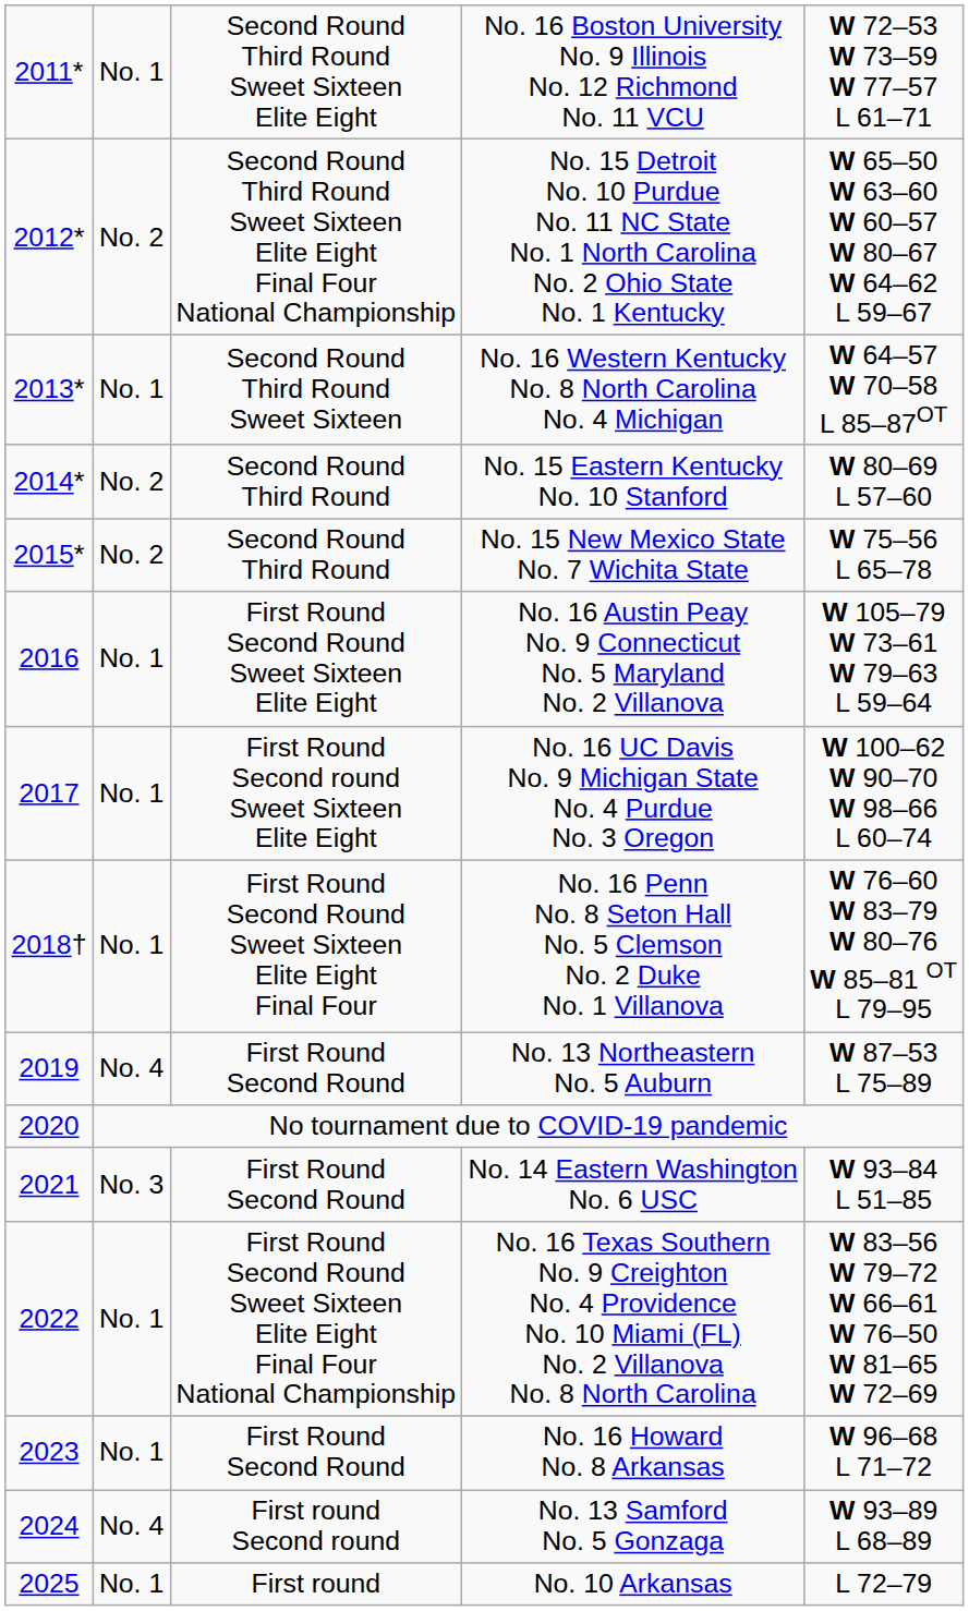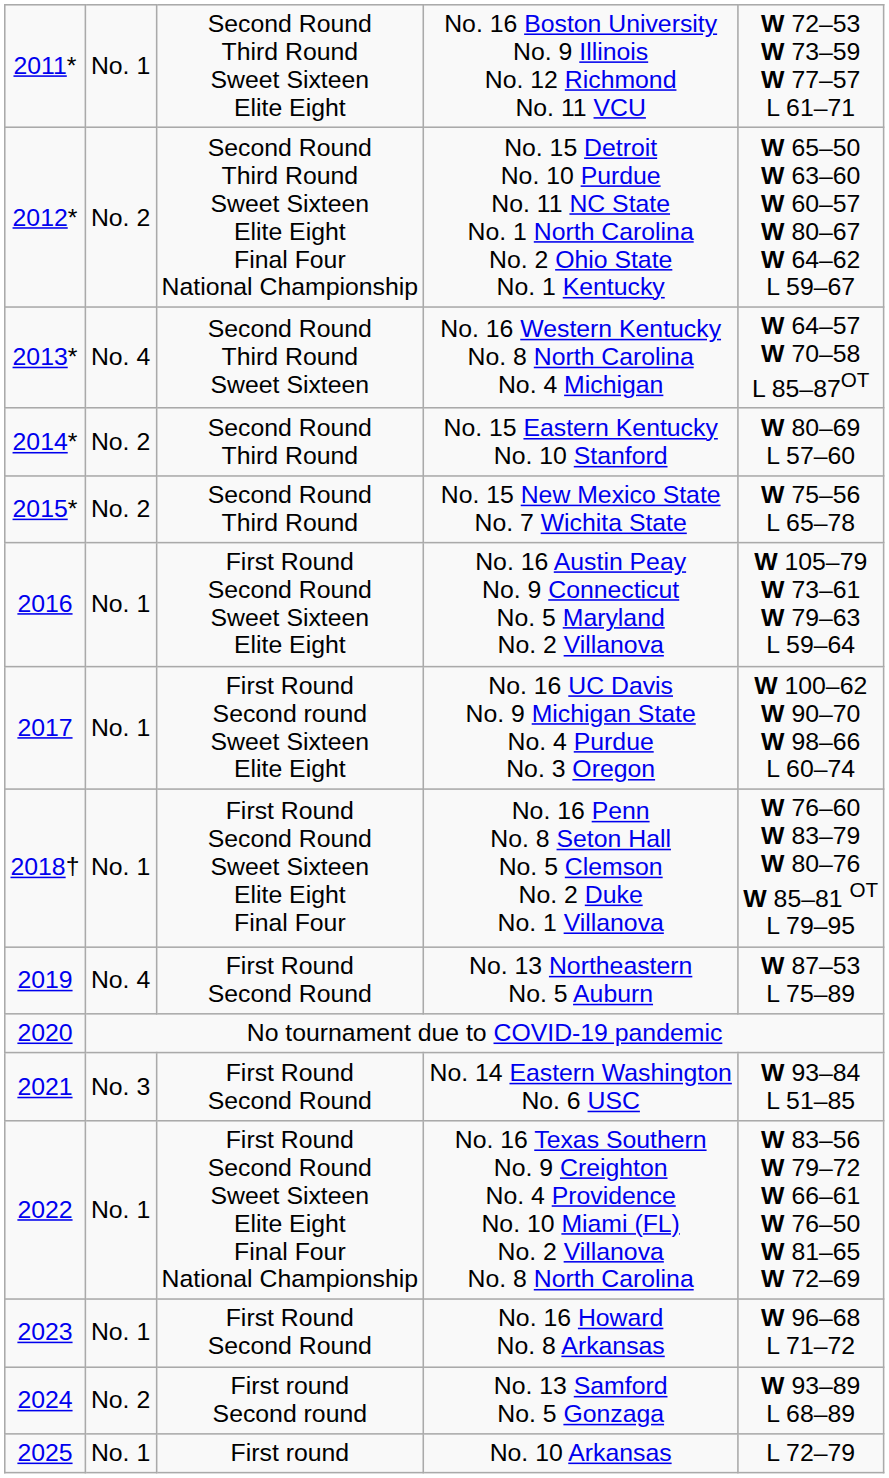No. 16 Western Kentucky No. 8 North Carolina No. 4 Michigan | column 2: No. 1 -> No. 4
No. 13 Samford No. 5 Gonzaga | column 2: No. 4 -> No. 2
